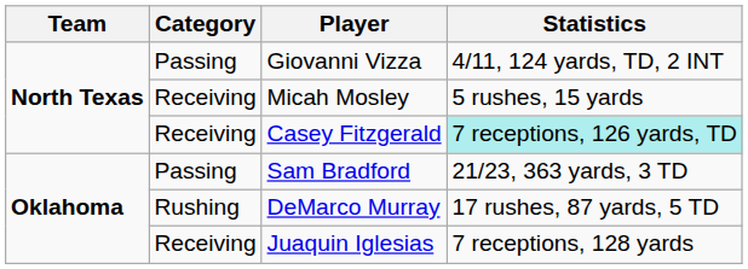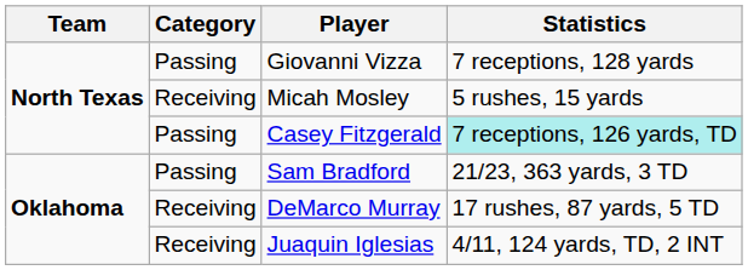Giovanni Vizza | Statistics: 4/11, 124 yards, TD, 2 INT -> 7 receptions, 128 yards
Casey Fitzgerald | Category: Receiving -> Passing
DeMarco Murray | Category: Rushing -> Receiving
Juaquin Iglesias | Statistics: 7 receptions, 128 yards -> 4/11, 124 yards, TD, 2 INT
